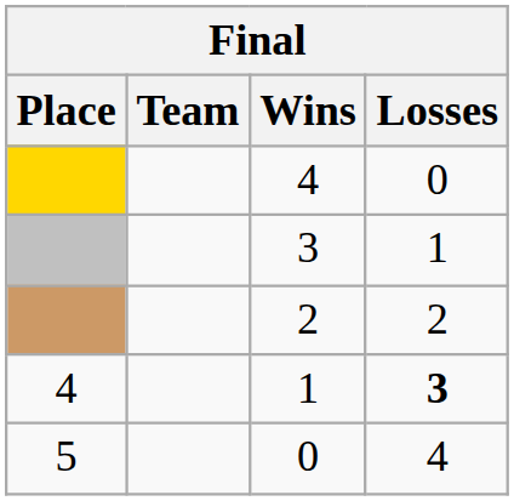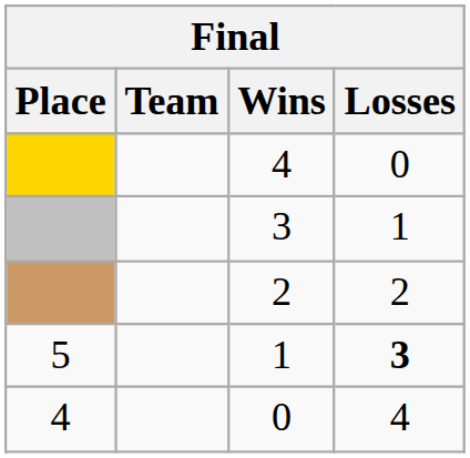row 6 | Place: 4 -> 5
row 7 | Place: 5 -> 4
